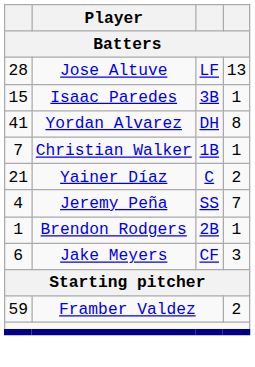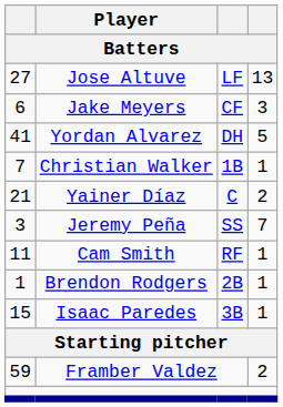Jose Altuve | column 1: 28 -> 27
rows swapped: Isaac Paredes <-> Jake Meyers
Yordan Alvarez | column 4: 8 -> 5
Jeremy Peña | column 1: 4 -> 3
+ row: 11 | Cam Smith | RF | 1
